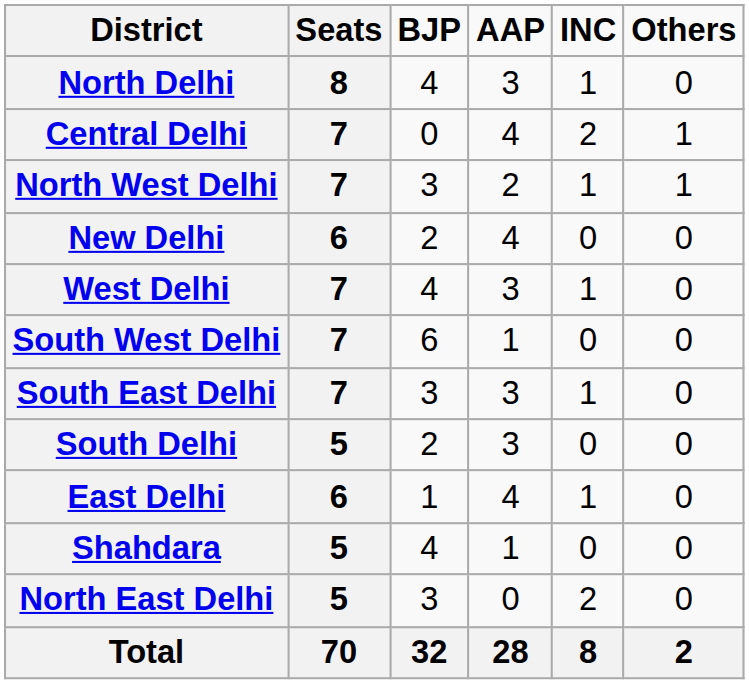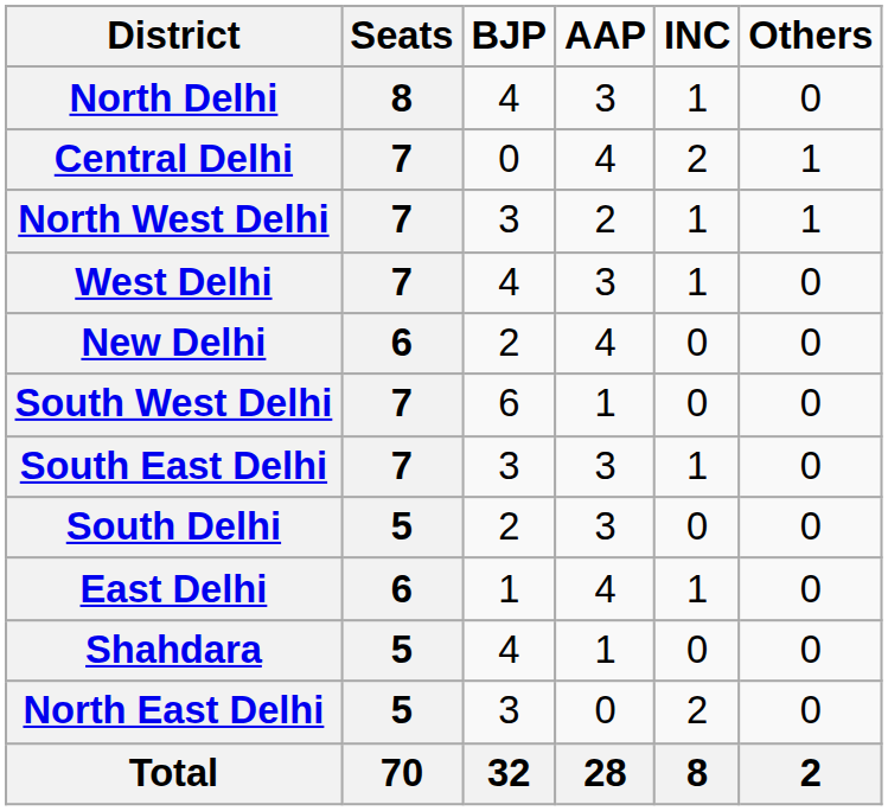rows swapped: West Delhi <-> New Delhi
